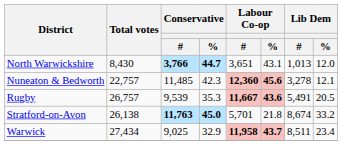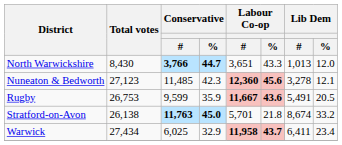North Warwickshire | Labour Co-op / %: 43.1 -> 43.3
Nuneaton & Bedworth | Total votes: 22,757 -> 27,123
Rugby | Total votes: 26,757 -> 26,753
Rugby | Conservative / #: 9,539 -> 9,599
Rugby | Conservative / %: 35.3 -> 35.9
Warwick | Conservative / #: 9,025 -> 6,025
Warwick | Lib Dem / #: 8,511 -> 6,411
